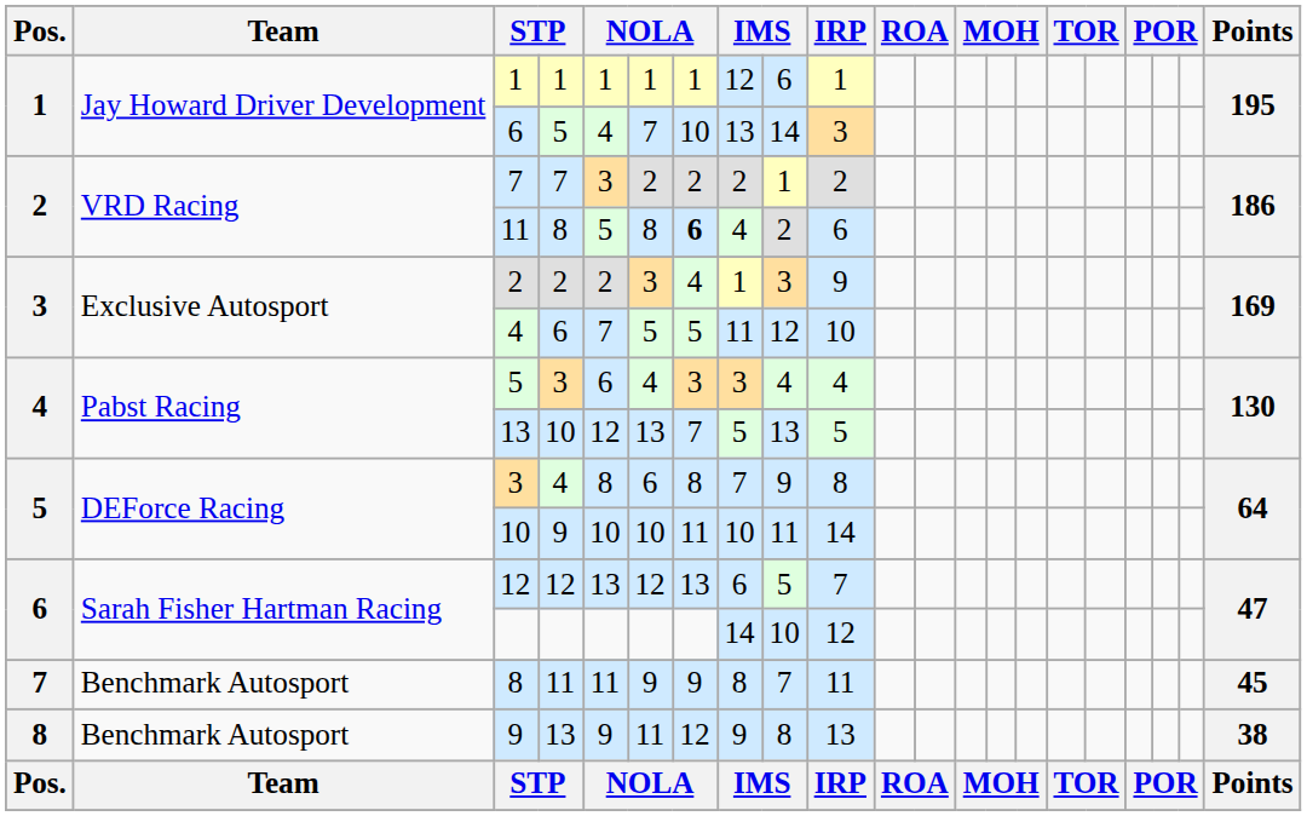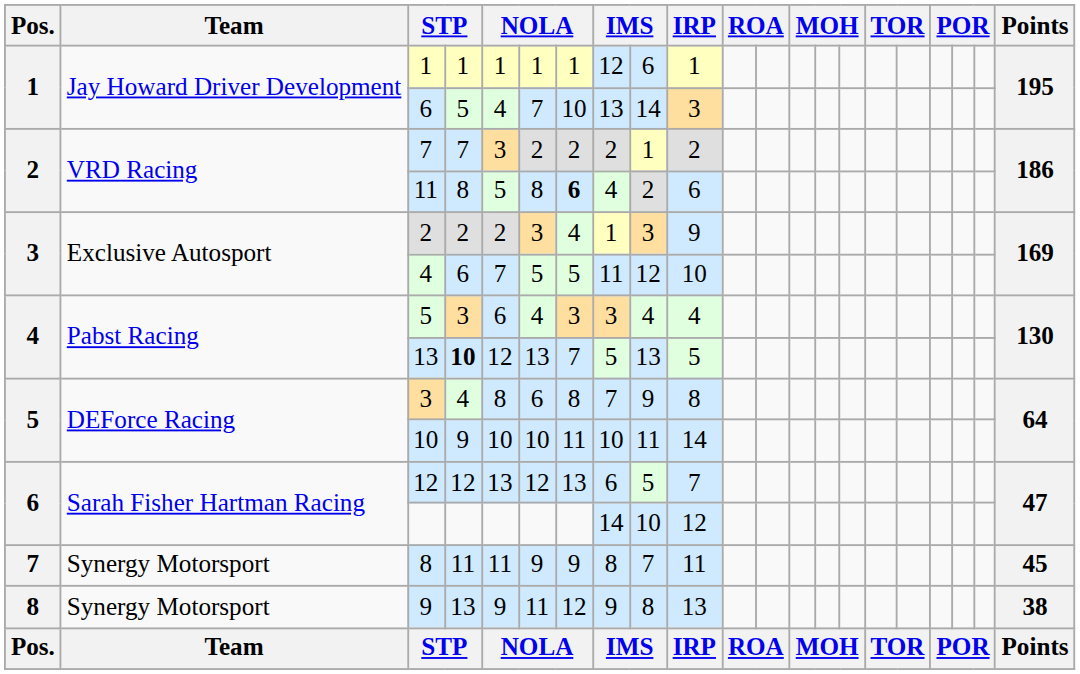row 9 | column 4: normal -> bold
row 14 | Team: Benchmark Autosport -> Synergy Motorsport
row 15 | Team: Benchmark Autosport -> Synergy Motorsport
